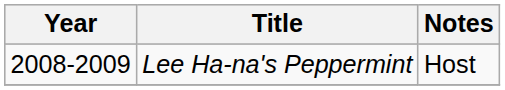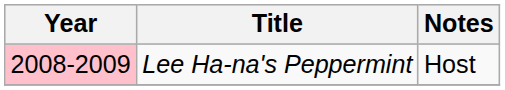Lee Ha-na's Peppermint | Year: no background -> pink background
